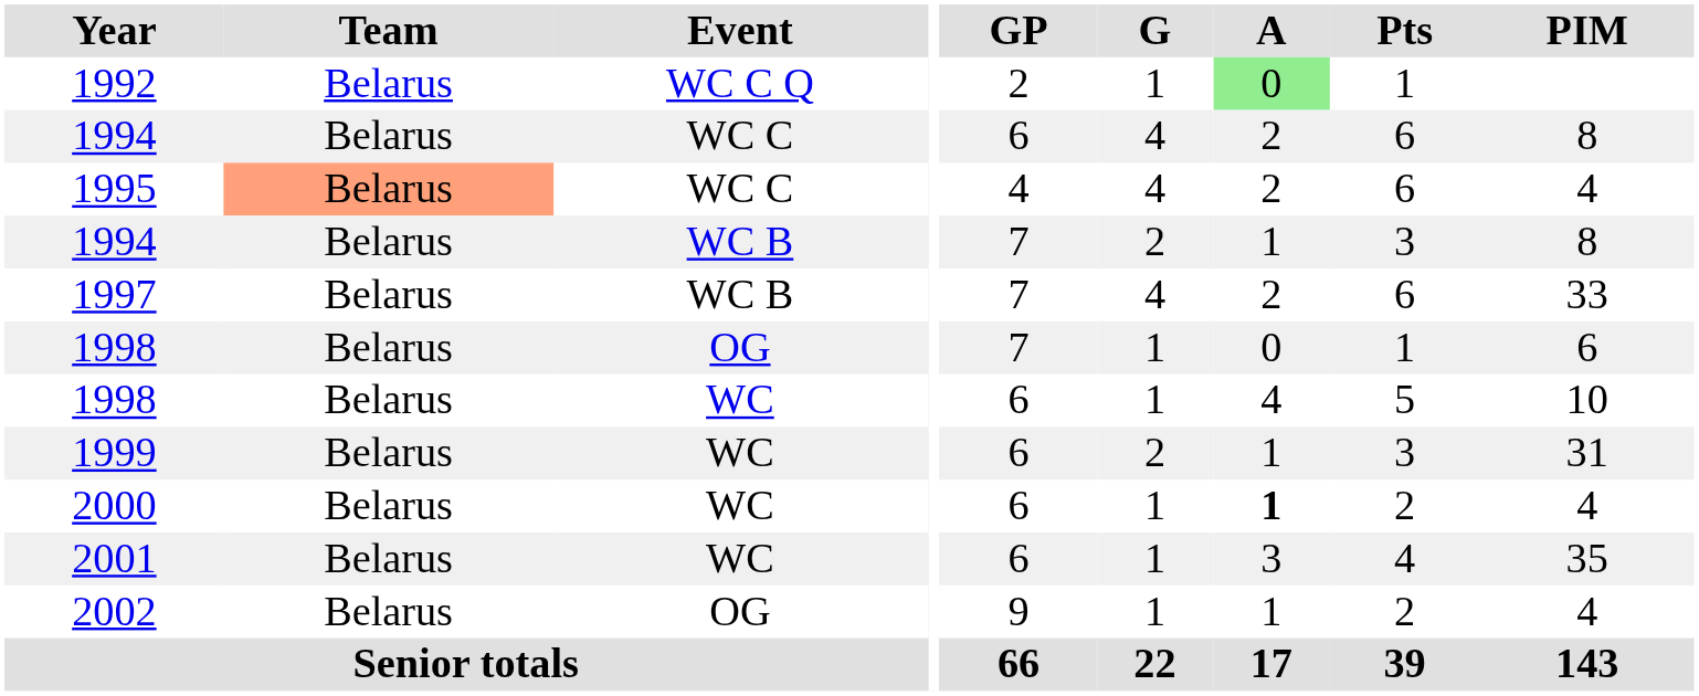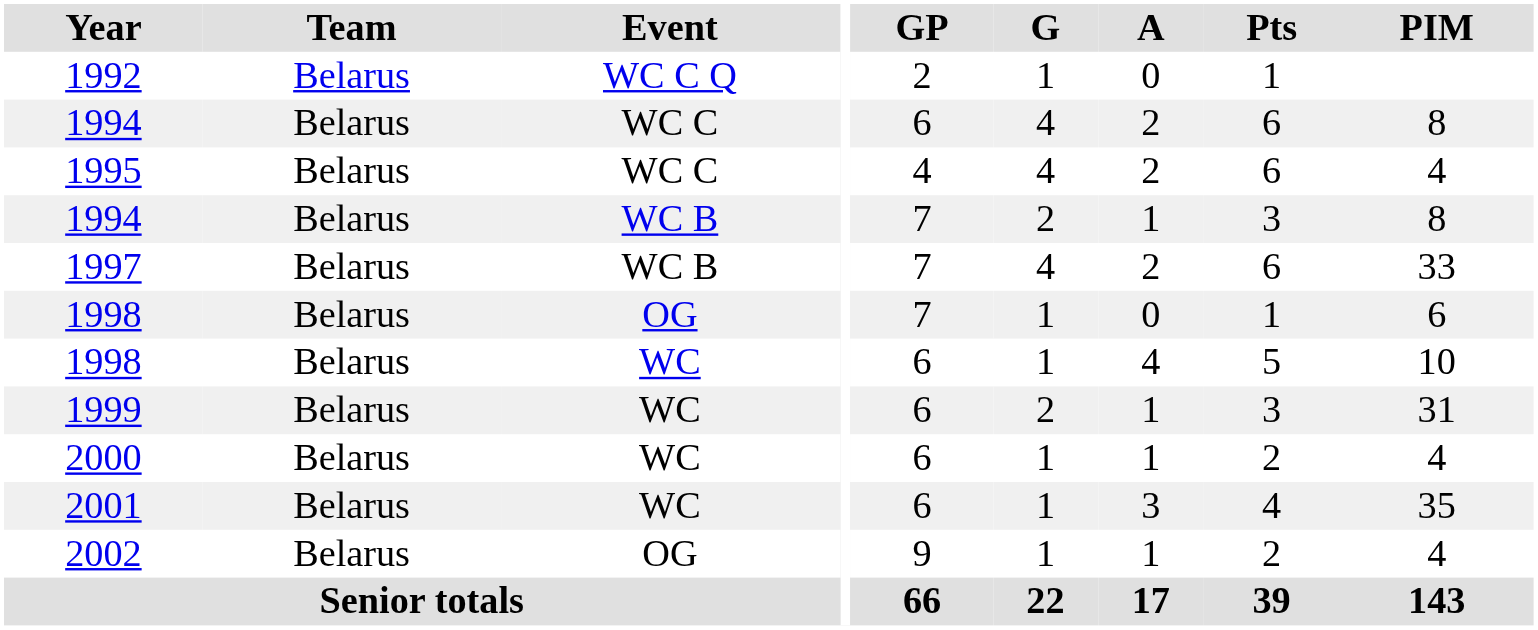1992 | A: lightgreen background -> no background
1995 | Team: lightsalmon background -> no background
2000 | A: bold -> normal
